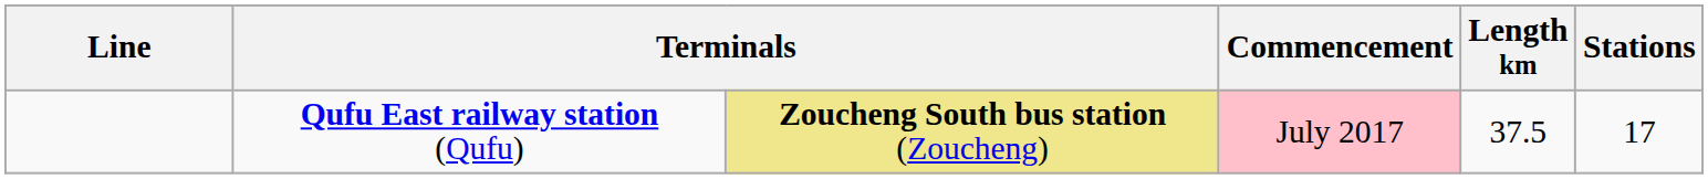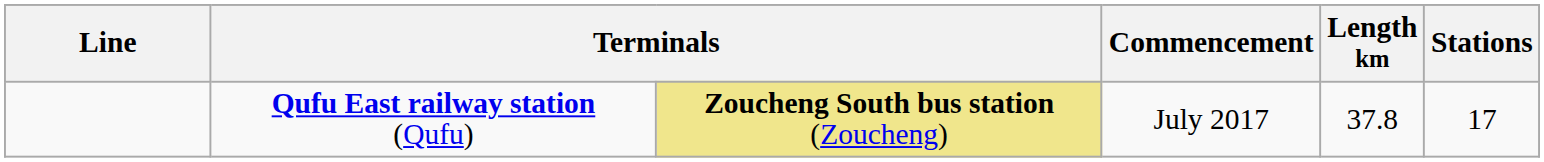Qufu East railway station (Qufu) | Commencement: pink background -> no background
Qufu East railway station (Qufu) | Length km: 37.5 -> 37.8
